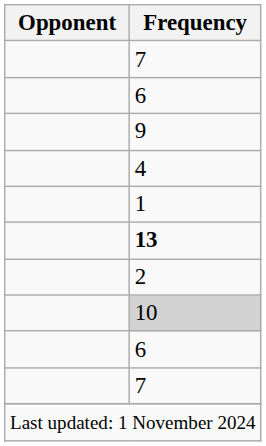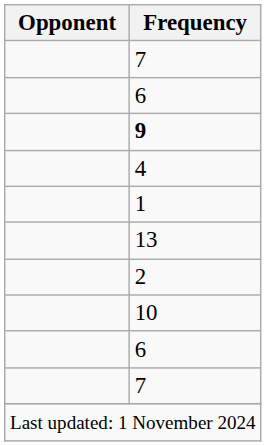9 | Frequency: normal -> bold
13 | Frequency: bold -> normal
10 | Frequency: lightgrey background -> no background
